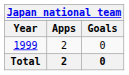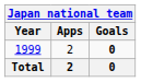1999 | Goals: normal -> bold
